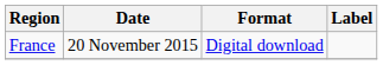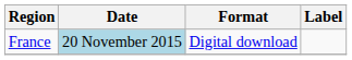France | Date: no background -> lightblue background
